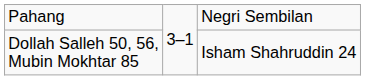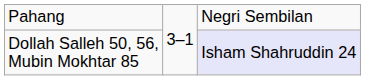Dollah Salleh 50, 56, Mubin Mokhtar 85 | column 3: no background -> lavender background
